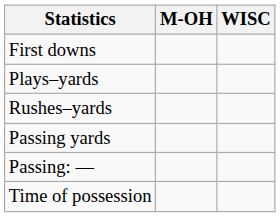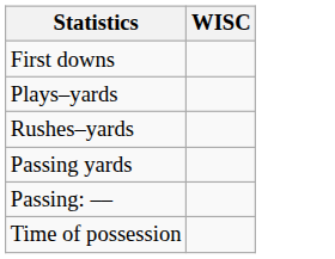- column: M-OH
